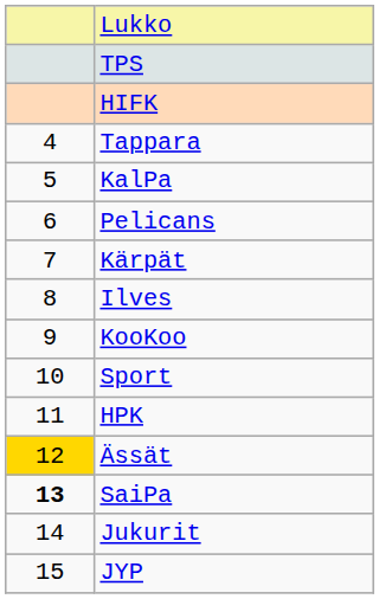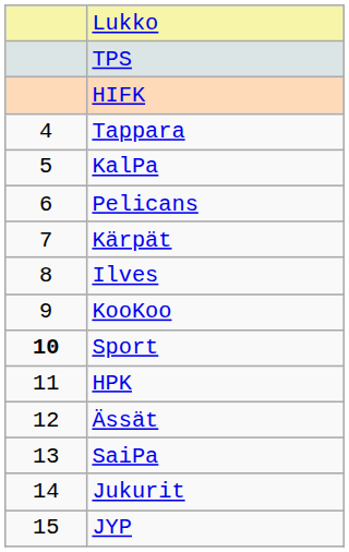Sport | column 1: normal -> bold
Ässät | column 1: gold background -> no background
SaiPa | column 1: bold -> normal
